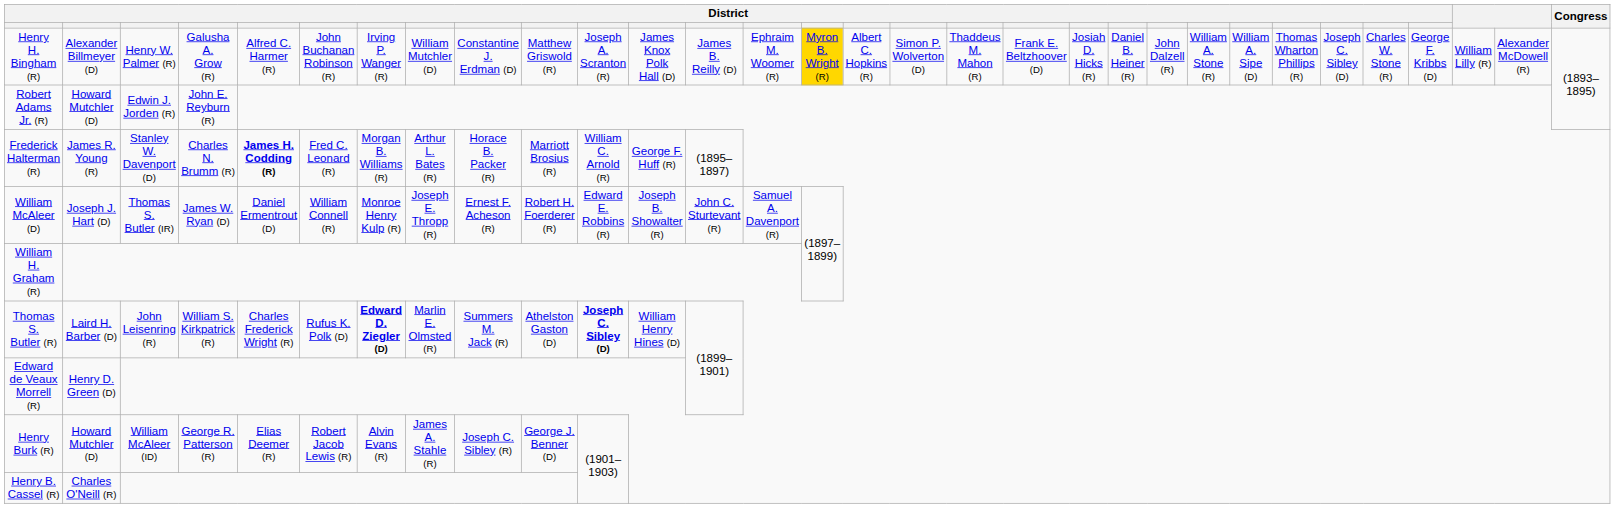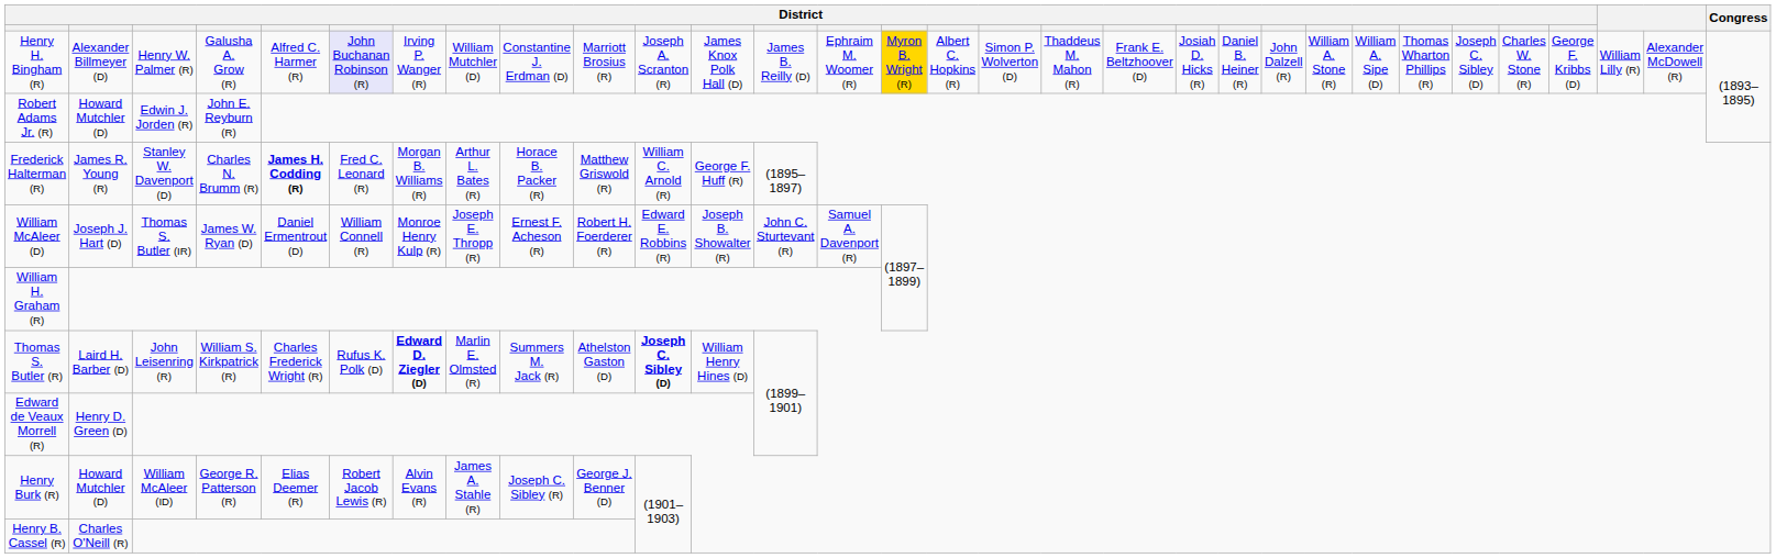Henry H. Bingham (R) | column 6: no background -> lavender background
Henry H. Bingham (R) | column 10: Matthew Griswold (R) -> Marriott Brosius (R)
Frederick Halterman (R) | column 10: Marriott Brosius (R) -> Matthew Griswold (R)
